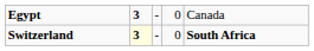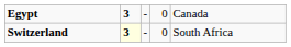Switzerland | column 5: bold -> normal
